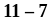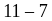row 1 | column 1: bold -> normal
